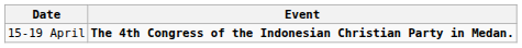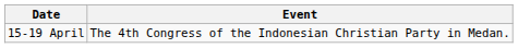15-19 April | Event: bold -> normal
